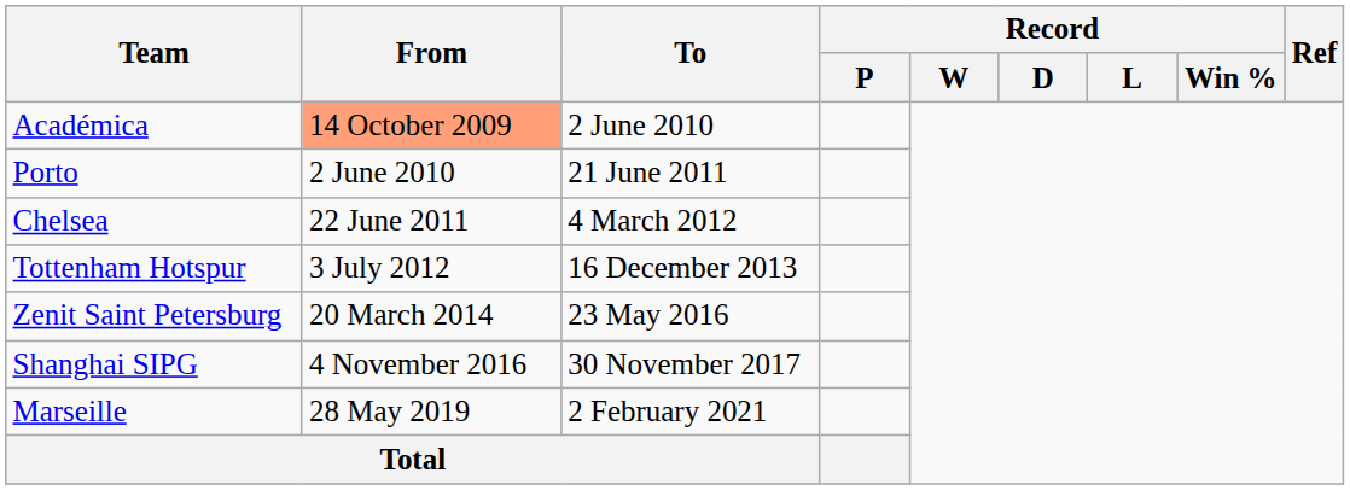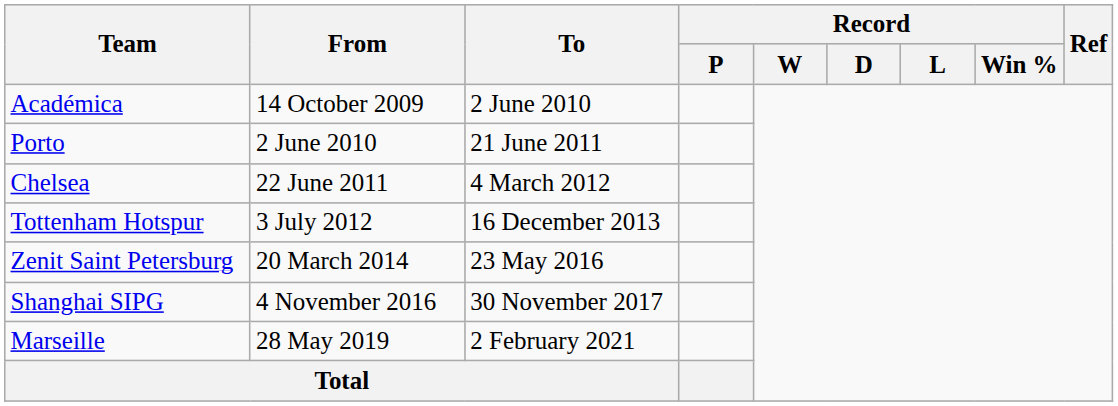Académica | From: lightsalmon background -> no background
